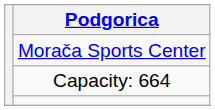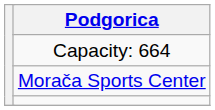row 2 | Podgorica: Morača Sports Center -> Capacity: 664
row 3 | Podgorica: Capacity: 664 -> Morača Sports Center
